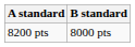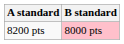8200 pts | B standard: no background -> pink background
